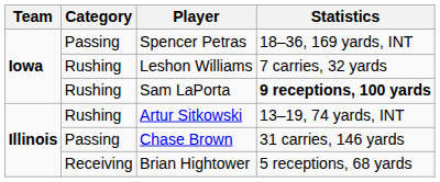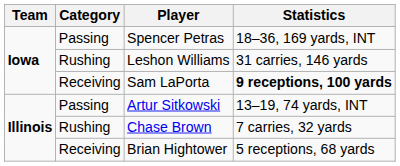Leshon Williams | Statistics: 7 carries, 32 yards -> 31 carries, 146 yards
Sam LaPorta | Category: Rushing -> Receiving
Artur Sitkowski | Category: Rushing -> Passing
Chase Brown | Category: Passing -> Rushing
Chase Brown | Statistics: 31 carries, 146 yards -> 7 carries, 32 yards
